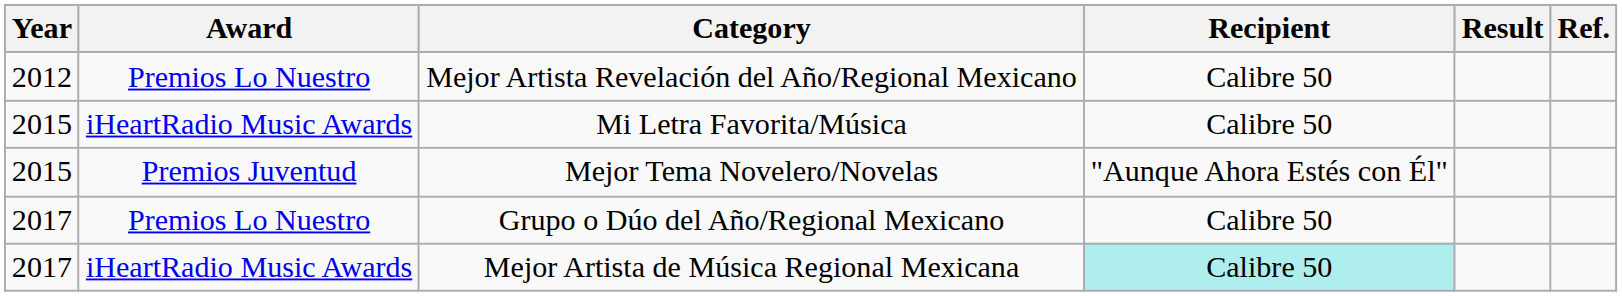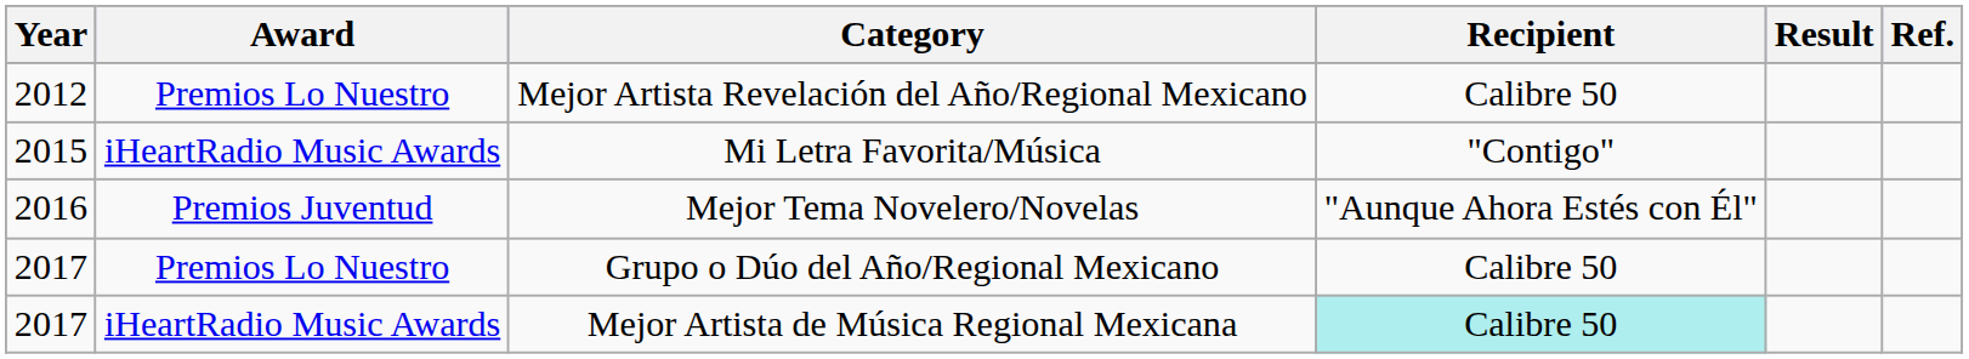Mi Letra Favorita/Música | Recipient: Calibre 50 -> "Contigo"
Mejor Tema Novelero/Novelas | Year: 2015 -> 2016
